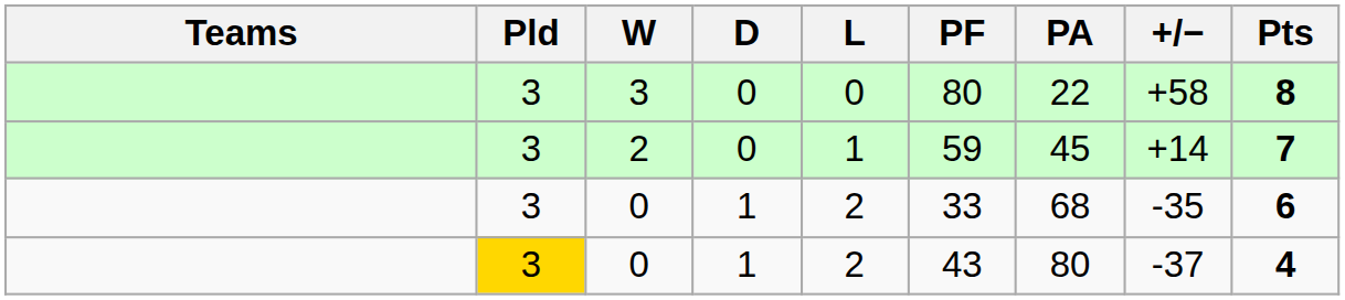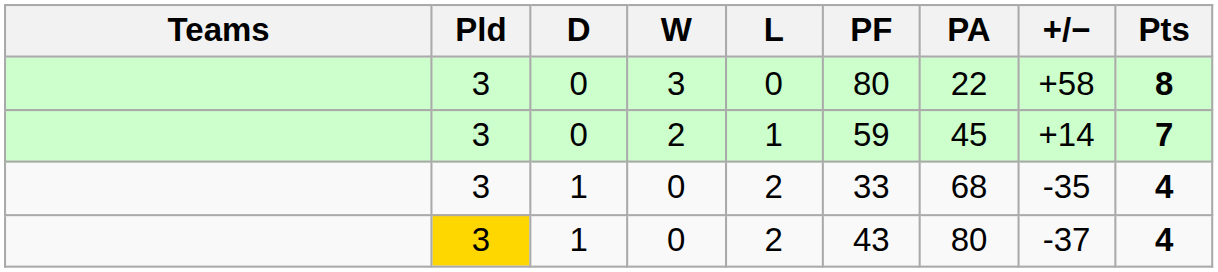columns swapped: W <-> D
row 4 | Pts: 6 -> 4
